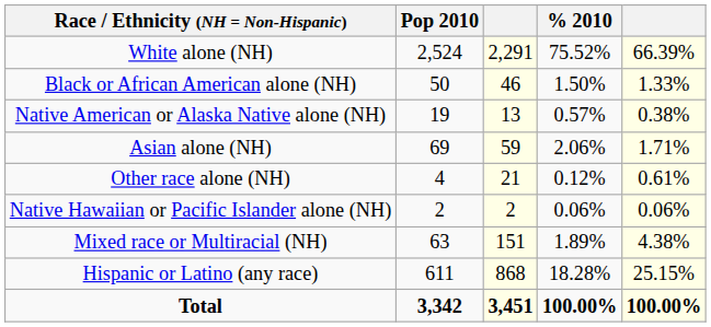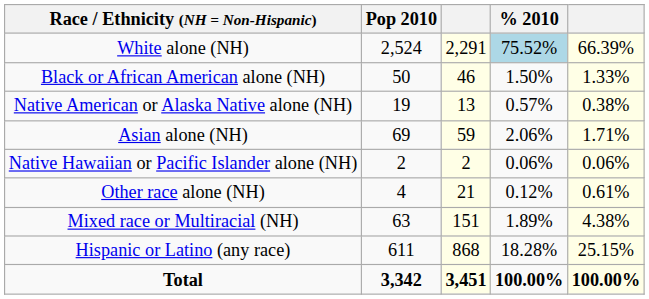White alone (NH) | % 2010: no background -> lightblue background
rows swapped: Native Hawaiian or Pacific Islander alone (NH) <-> Other race alone (NH)
